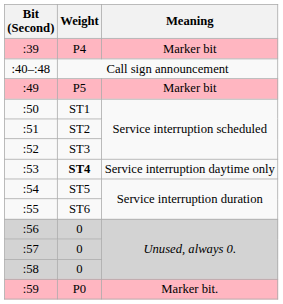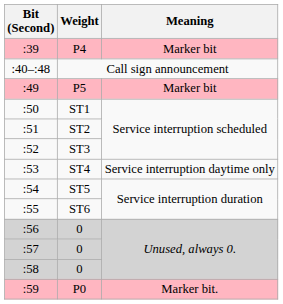:53 | Weight: bold -> normal
